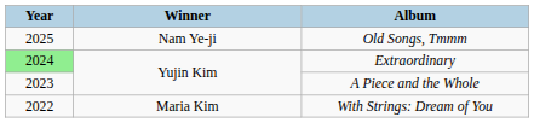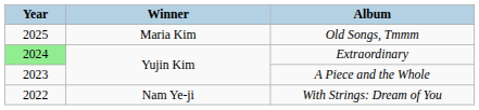Old Songs, Tmmm | Winner: Nam Ye-ji -> Maria Kim
With Strings: Dream of You | Winner: Maria Kim -> Nam Ye-ji
